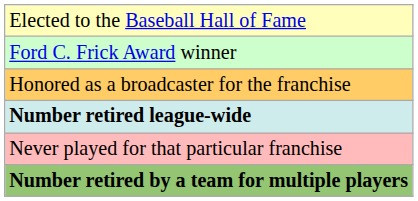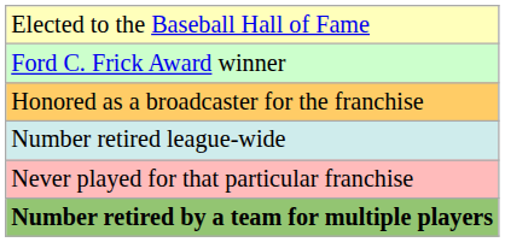row 4 | column 1: bold -> normal
